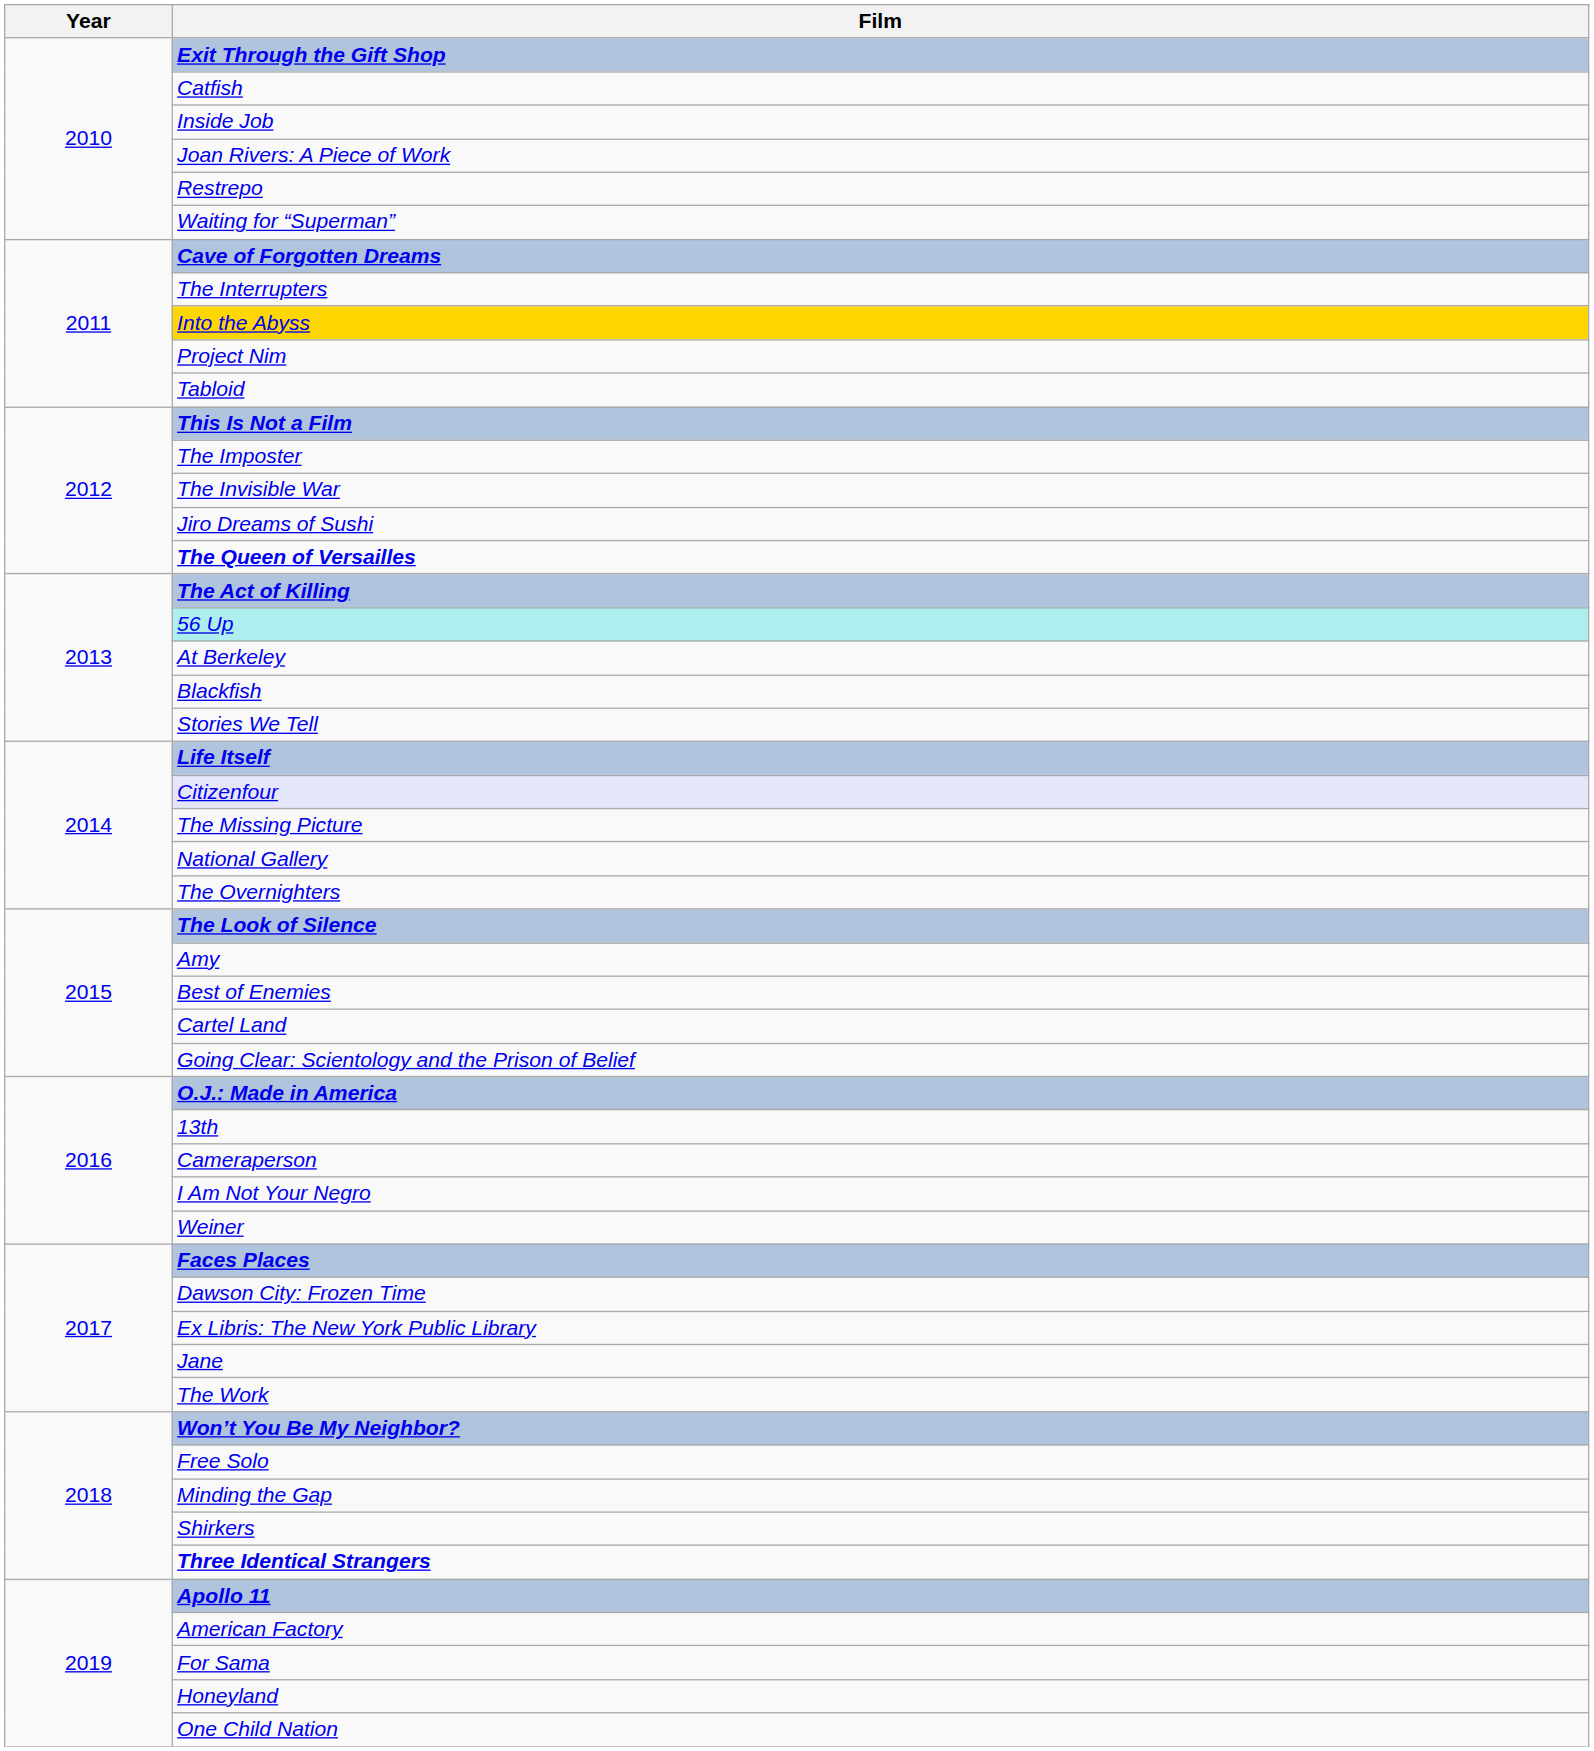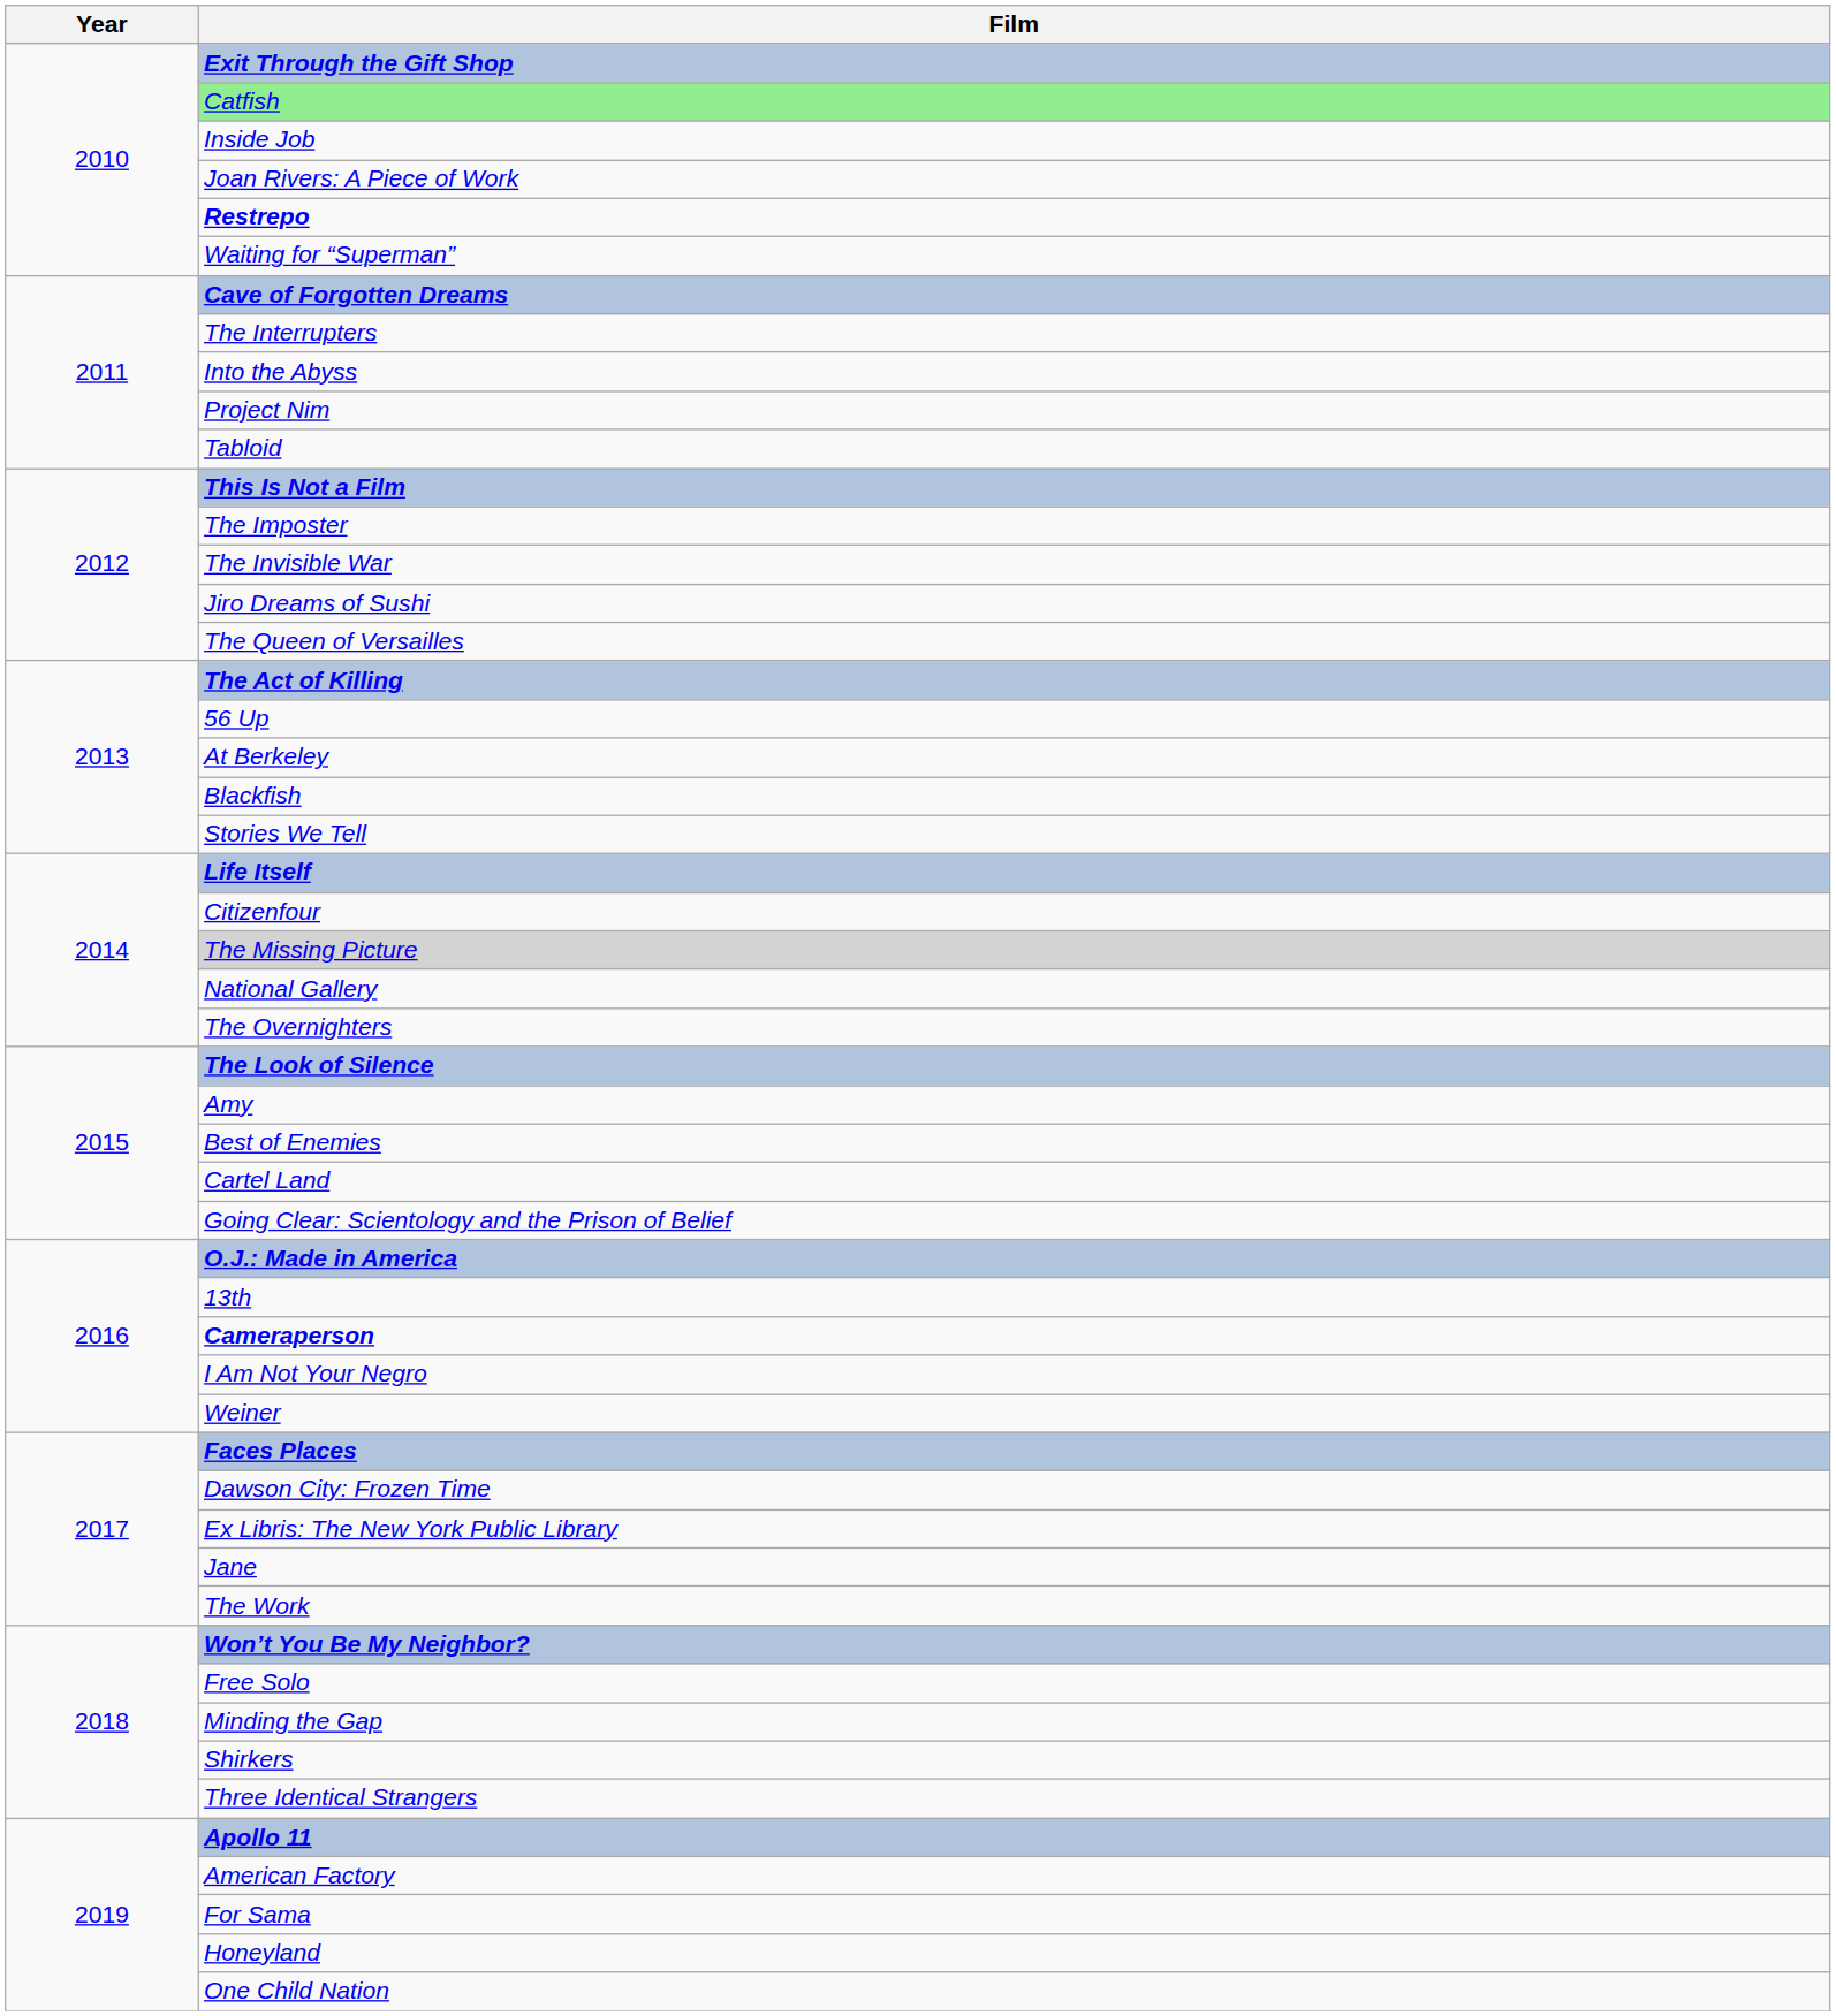Catfish | Film: no background -> lightgreen background
Restrepo | Film: normal -> bold
Into the Abyss | Film: gold background -> no background
The Queen of Versailles | Film: bold -> normal
56 Up | Film: paleturquoise background -> no background
Citizenfour | Film: lavender background -> no background
The Missing Picture | Film: no background -> lightgrey background
Cameraperson | Film: normal -> bold
Three Identical Strangers | Film: bold -> normal
